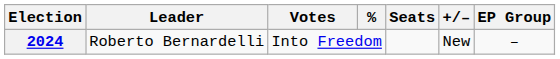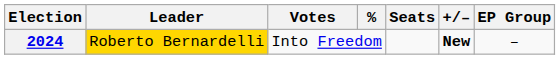2024 | Leader: no background -> gold background
2024 | +/–: normal -> bold
